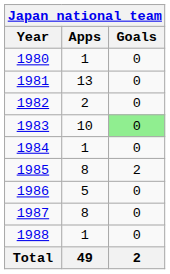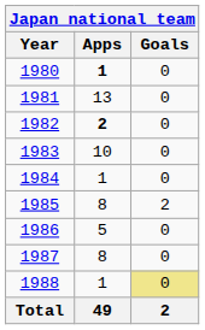1980 | Apps: normal -> bold
1982 | Apps: normal -> bold
1983 | Goals: lightgreen background -> no background
1988 | Goals: no background -> khaki background
